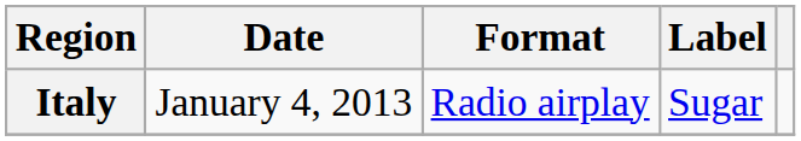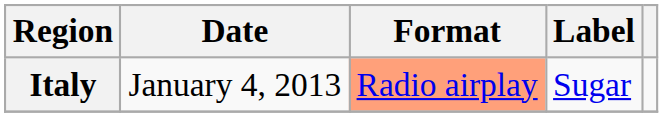Italy | Format: no background -> lightsalmon background
